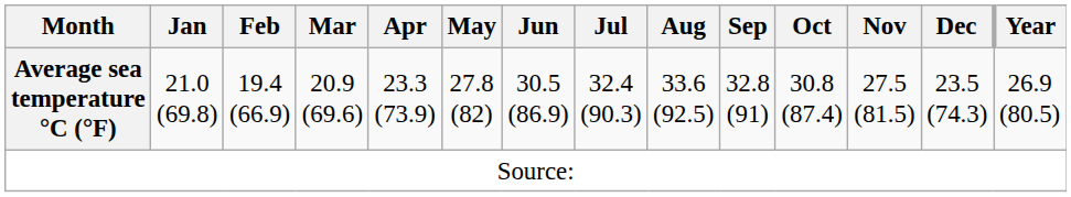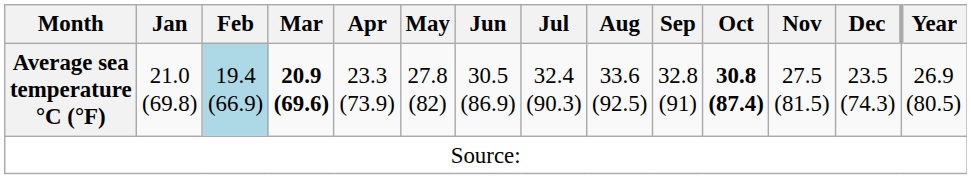row 2 | Feb: no background -> lightblue background
row 2 | Mar: normal -> bold
row 2 | Oct: normal -> bold
